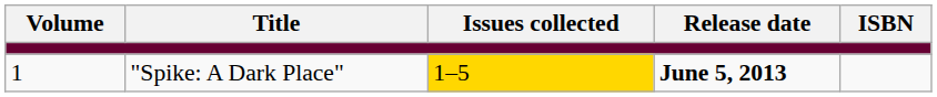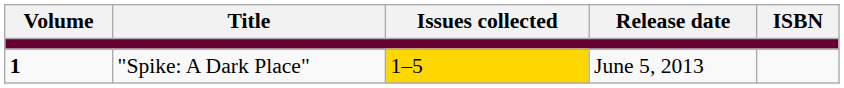"Spike: A Dark Place" | Volume: normal -> bold
"Spike: A Dark Place" | Release date: bold -> normal
